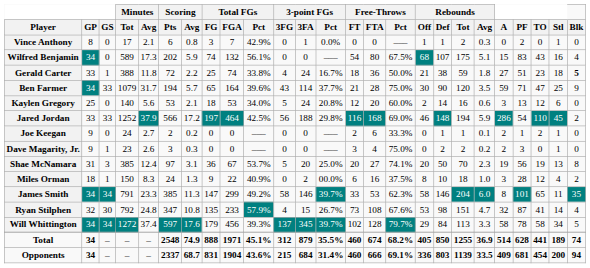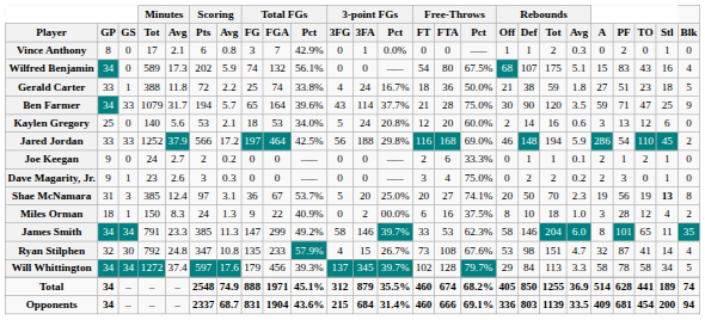Gerald Carter | Blk: bold -> normal
Shae McNamara | Stl: normal -> bold
